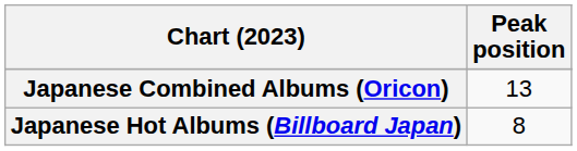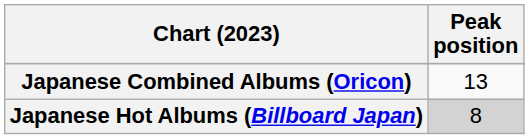Japanese Hot Albums (Billboard Japan) | Peak position: no background -> lightgrey background
